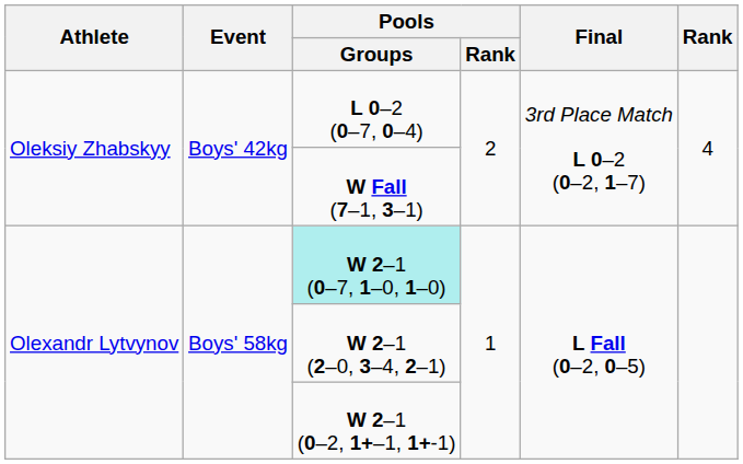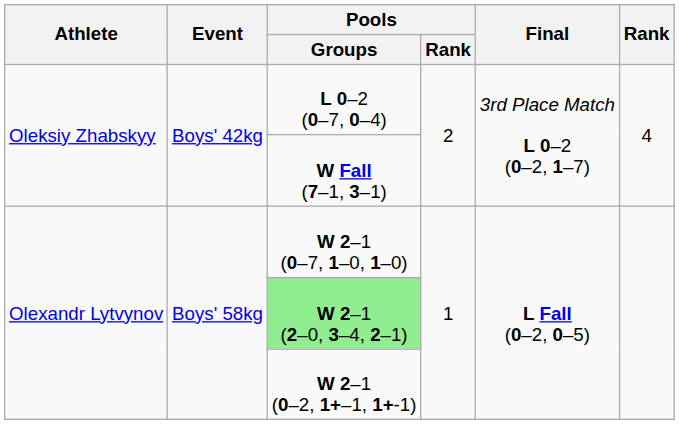W 2–1 (0–7, 1–0, 1–0) | Pools / Groups: paleturquoise background -> no background
W 2–1 (2–0, 3–4, 2–1) | Pools / Groups: no background -> lightgreen background
